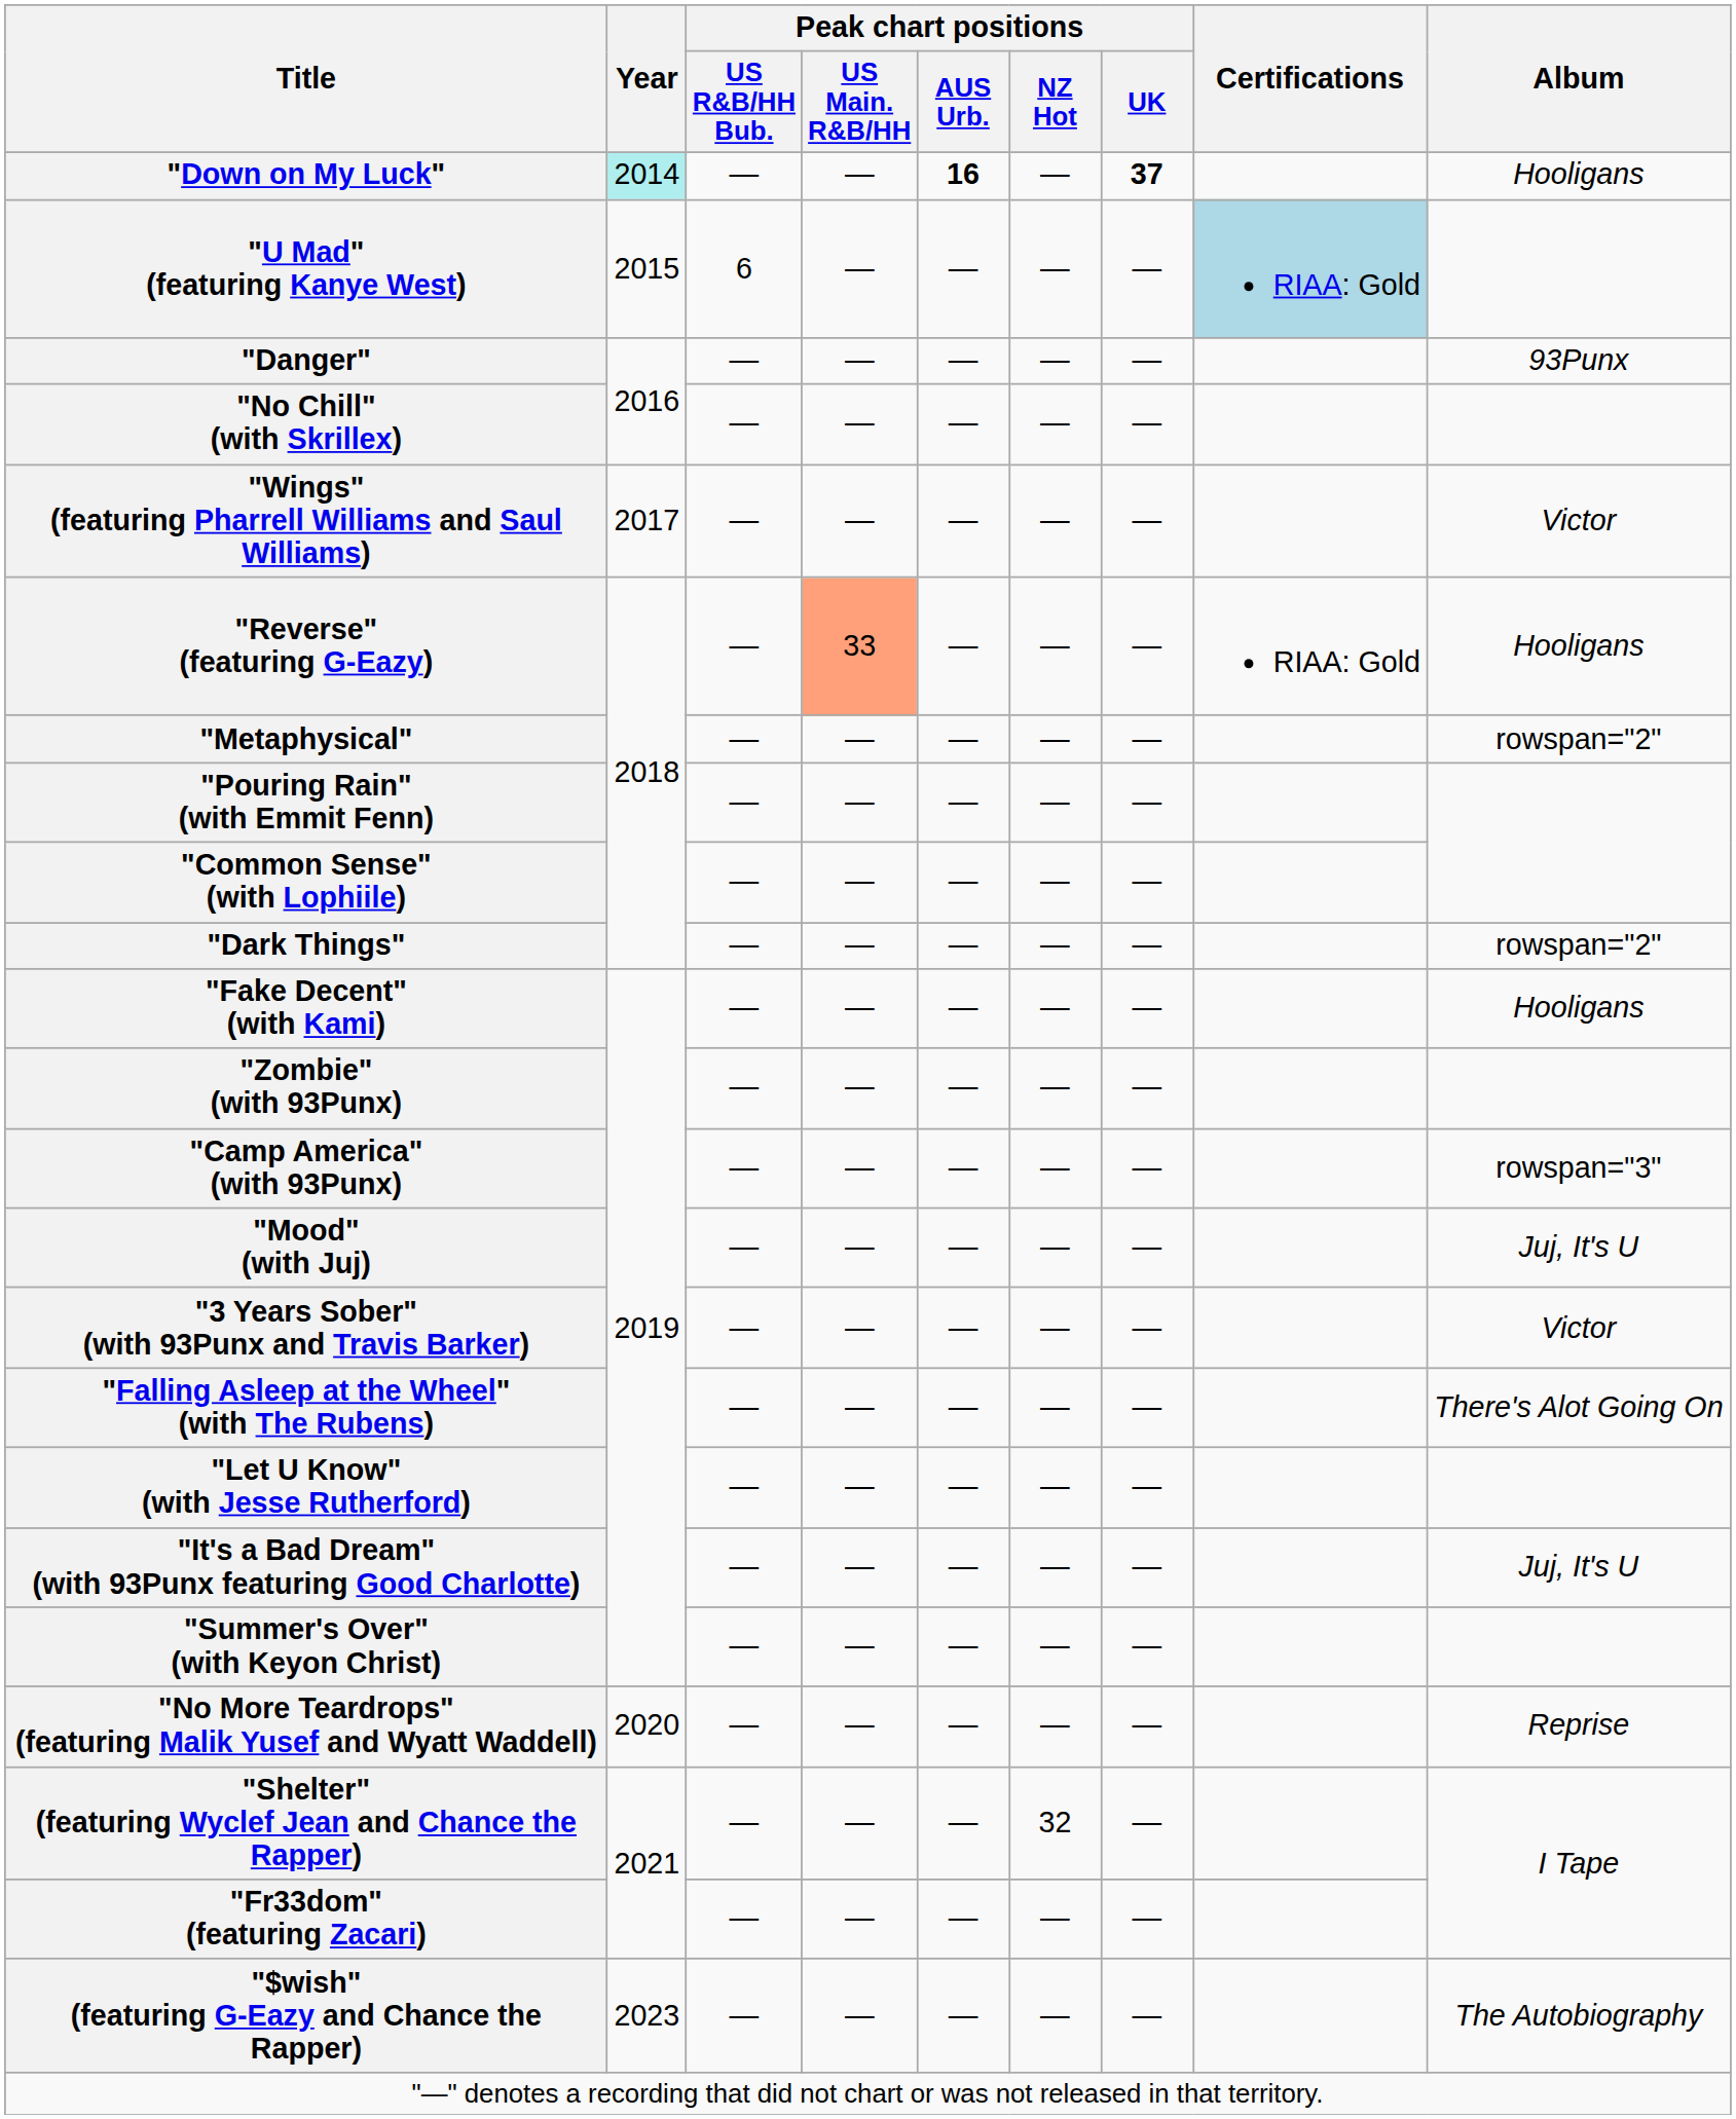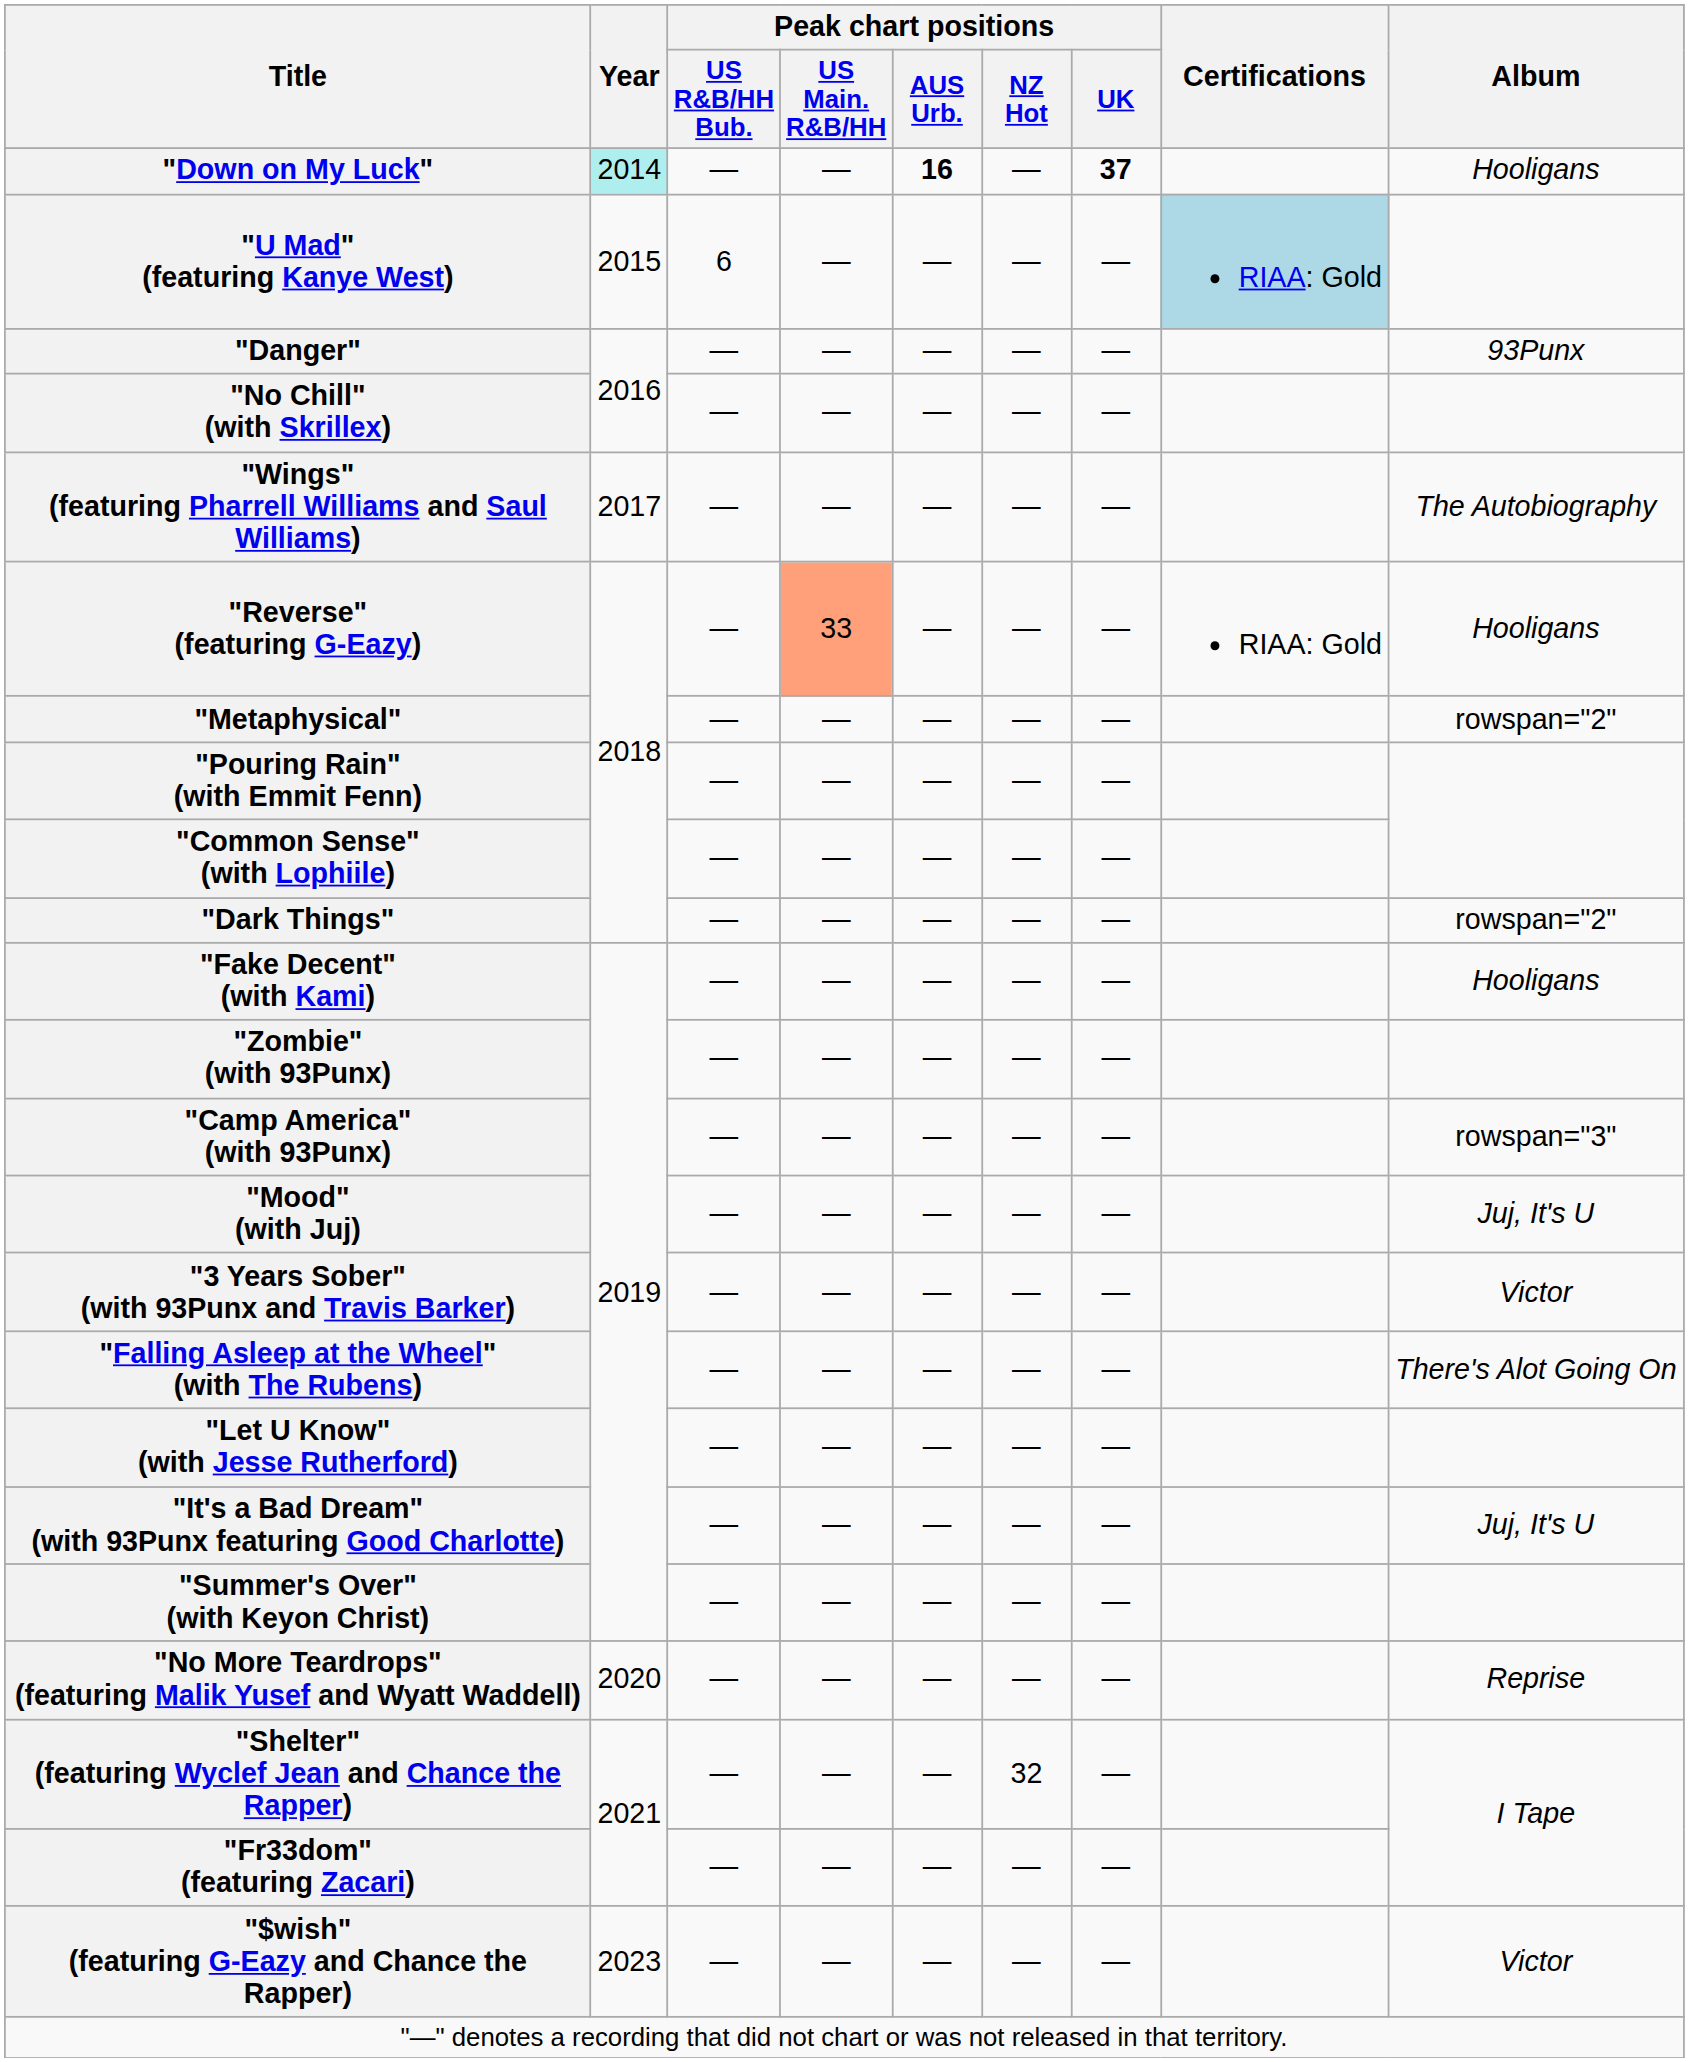"Wings" (featuring Pharrell Williams and Saul Williams) | Album: Victor -> The Autobiography
"$wish" (featuring G-Eazy and Chance the Rapper) | Album: The Autobiography -> Victor
